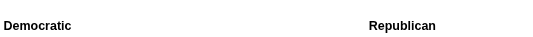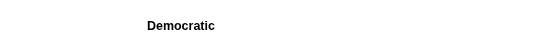- column: 162 | Republican
